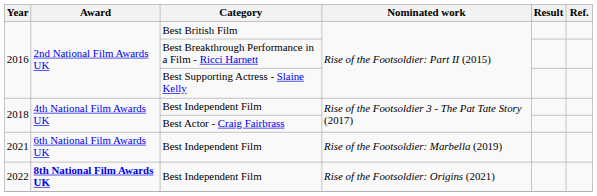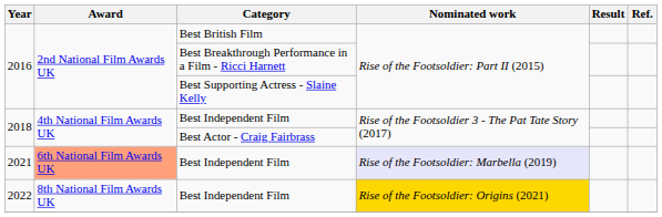2021 / Best Independent Film | Award: no background -> lightsalmon background
2021 / Best Independent Film | Nominated work: no background -> lavender background
2022 / Best Independent Film | Award: bold -> normal
2022 / Best Independent Film | Nominated work: no background -> gold background
